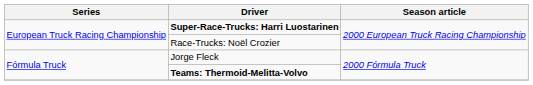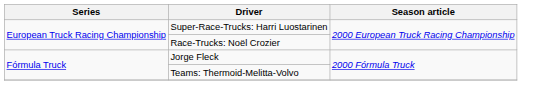Super-Race-Trucks: Harri Luostarinen | Driver: bold -> normal
Teams: Thermoid-Melitta-Volvo | Driver: bold -> normal
